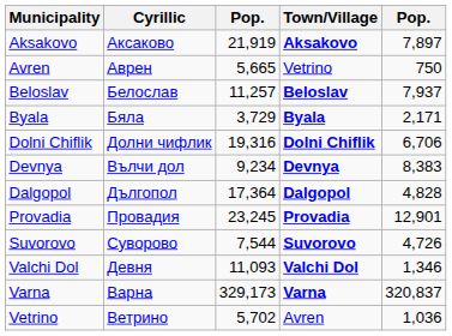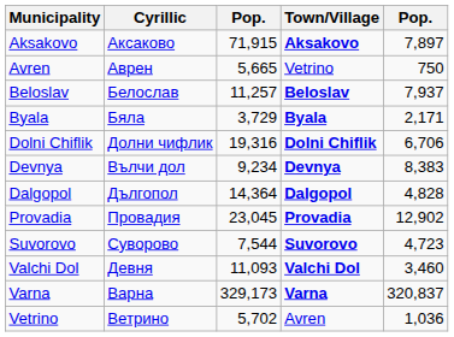row 2 | column 3: 21,919 -> 71,915
row 8 | column 3: 17,364 -> 14,364
row 9 | column 3: 23,245 -> 23,045
row 9 | column 5: 12,901 -> 12,902
row 10 | column 5: 4,726 -> 4,723
row 11 | column 5: 1,346 -> 3,460
